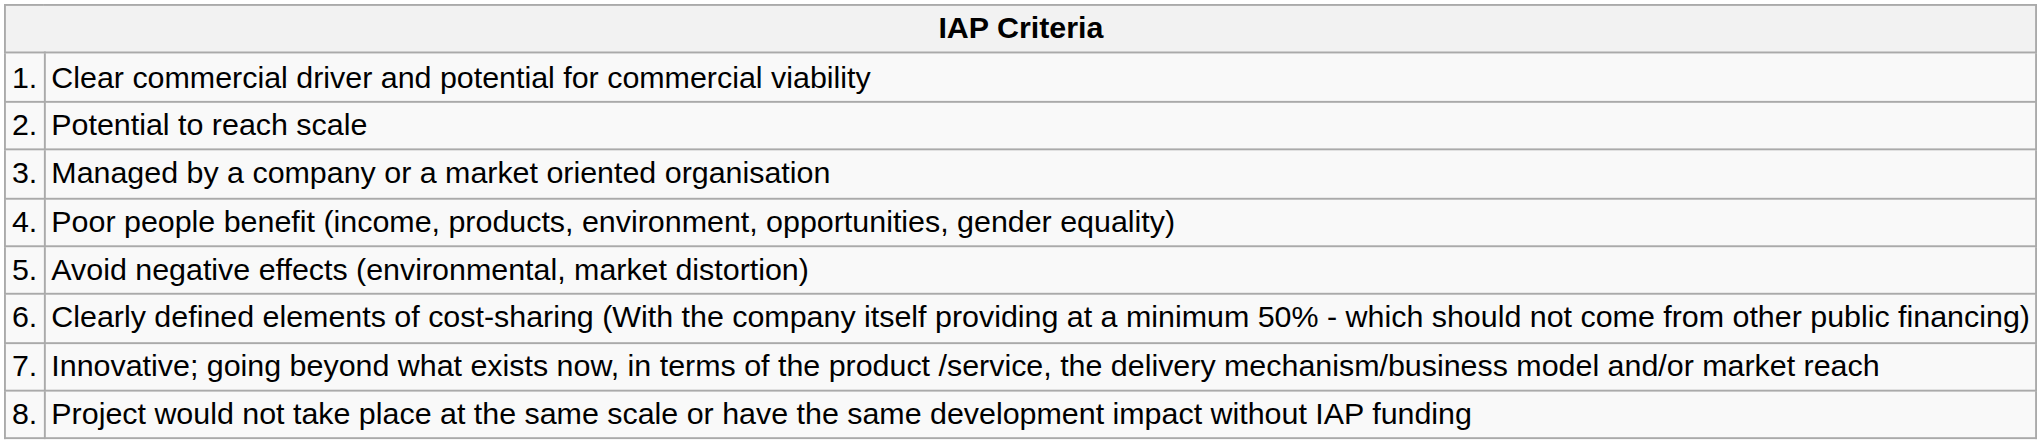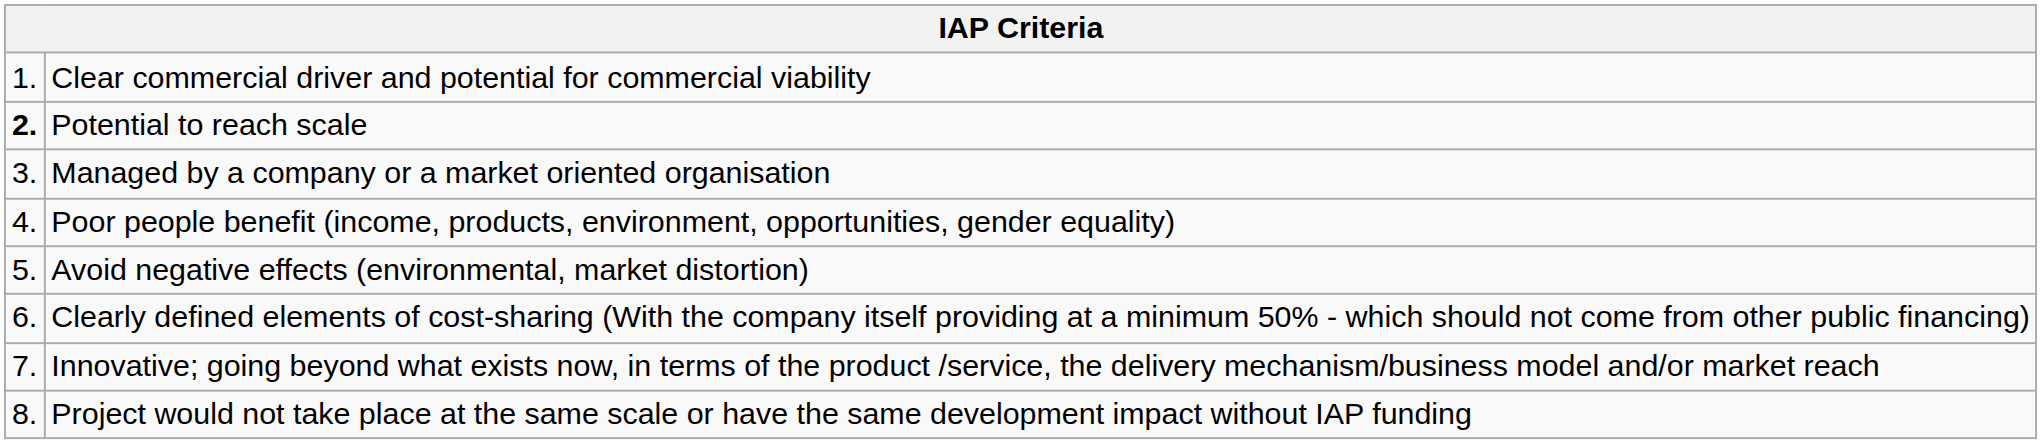Potential to reach scale | column 1: normal -> bold
